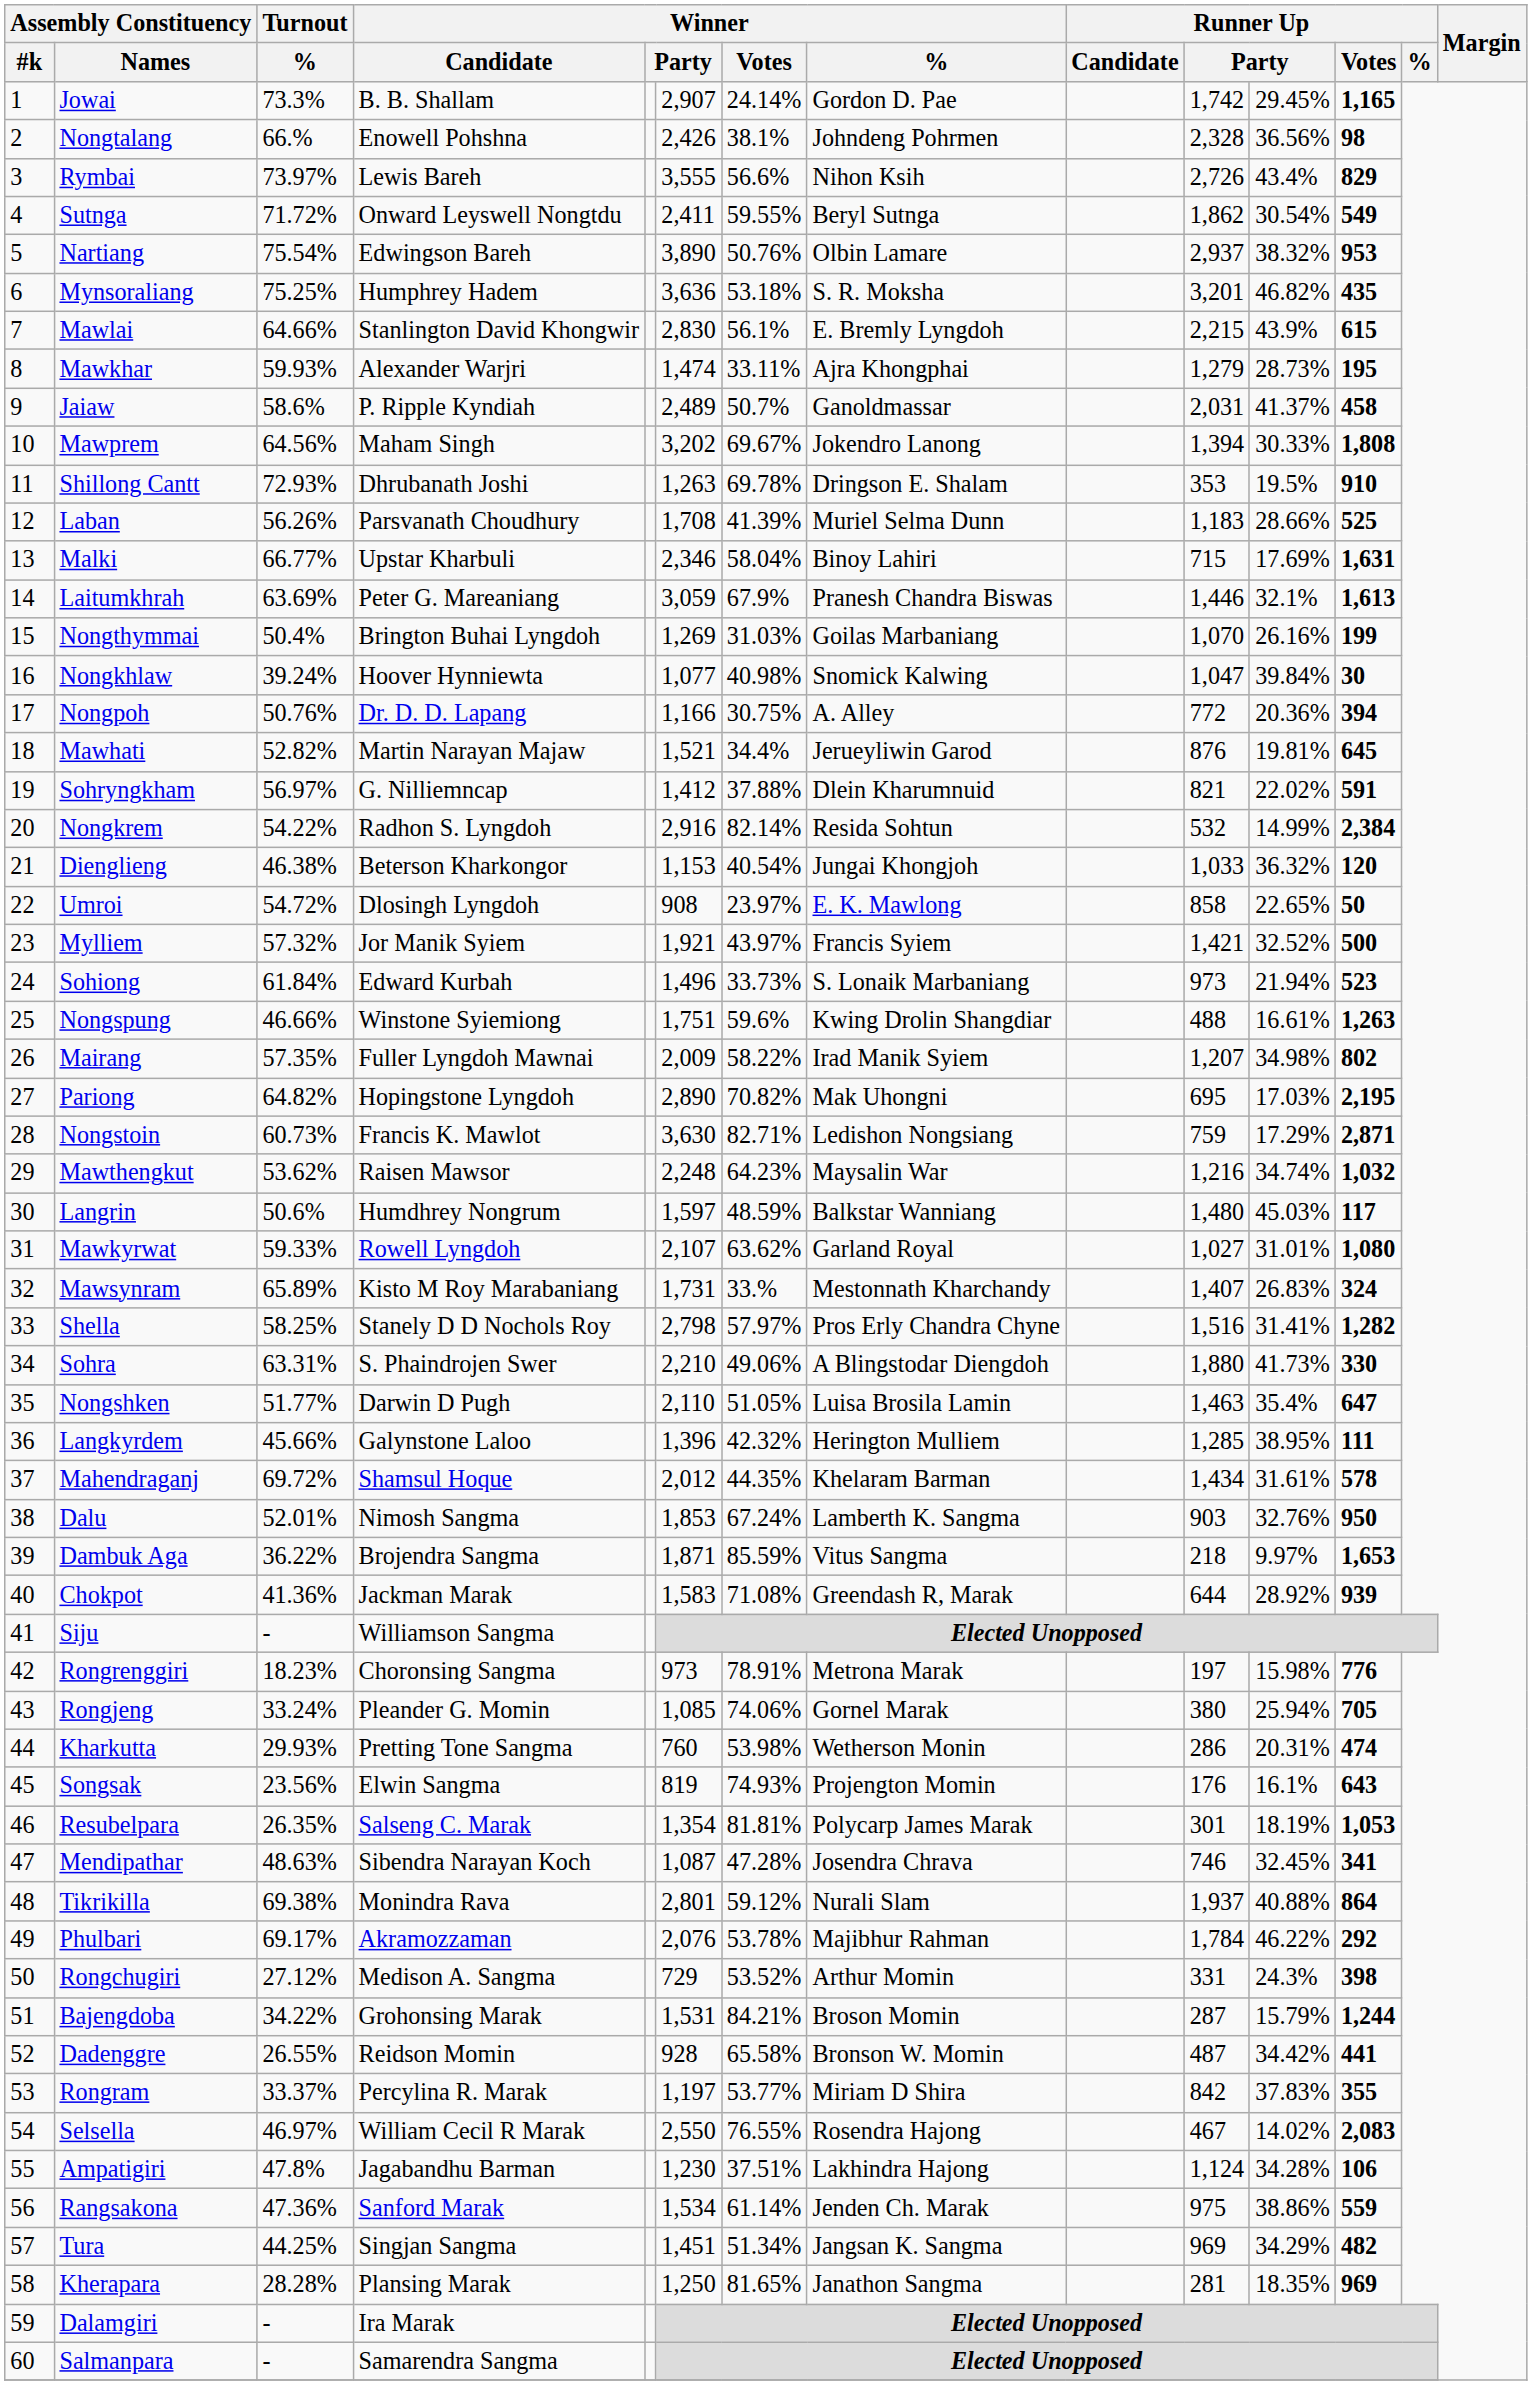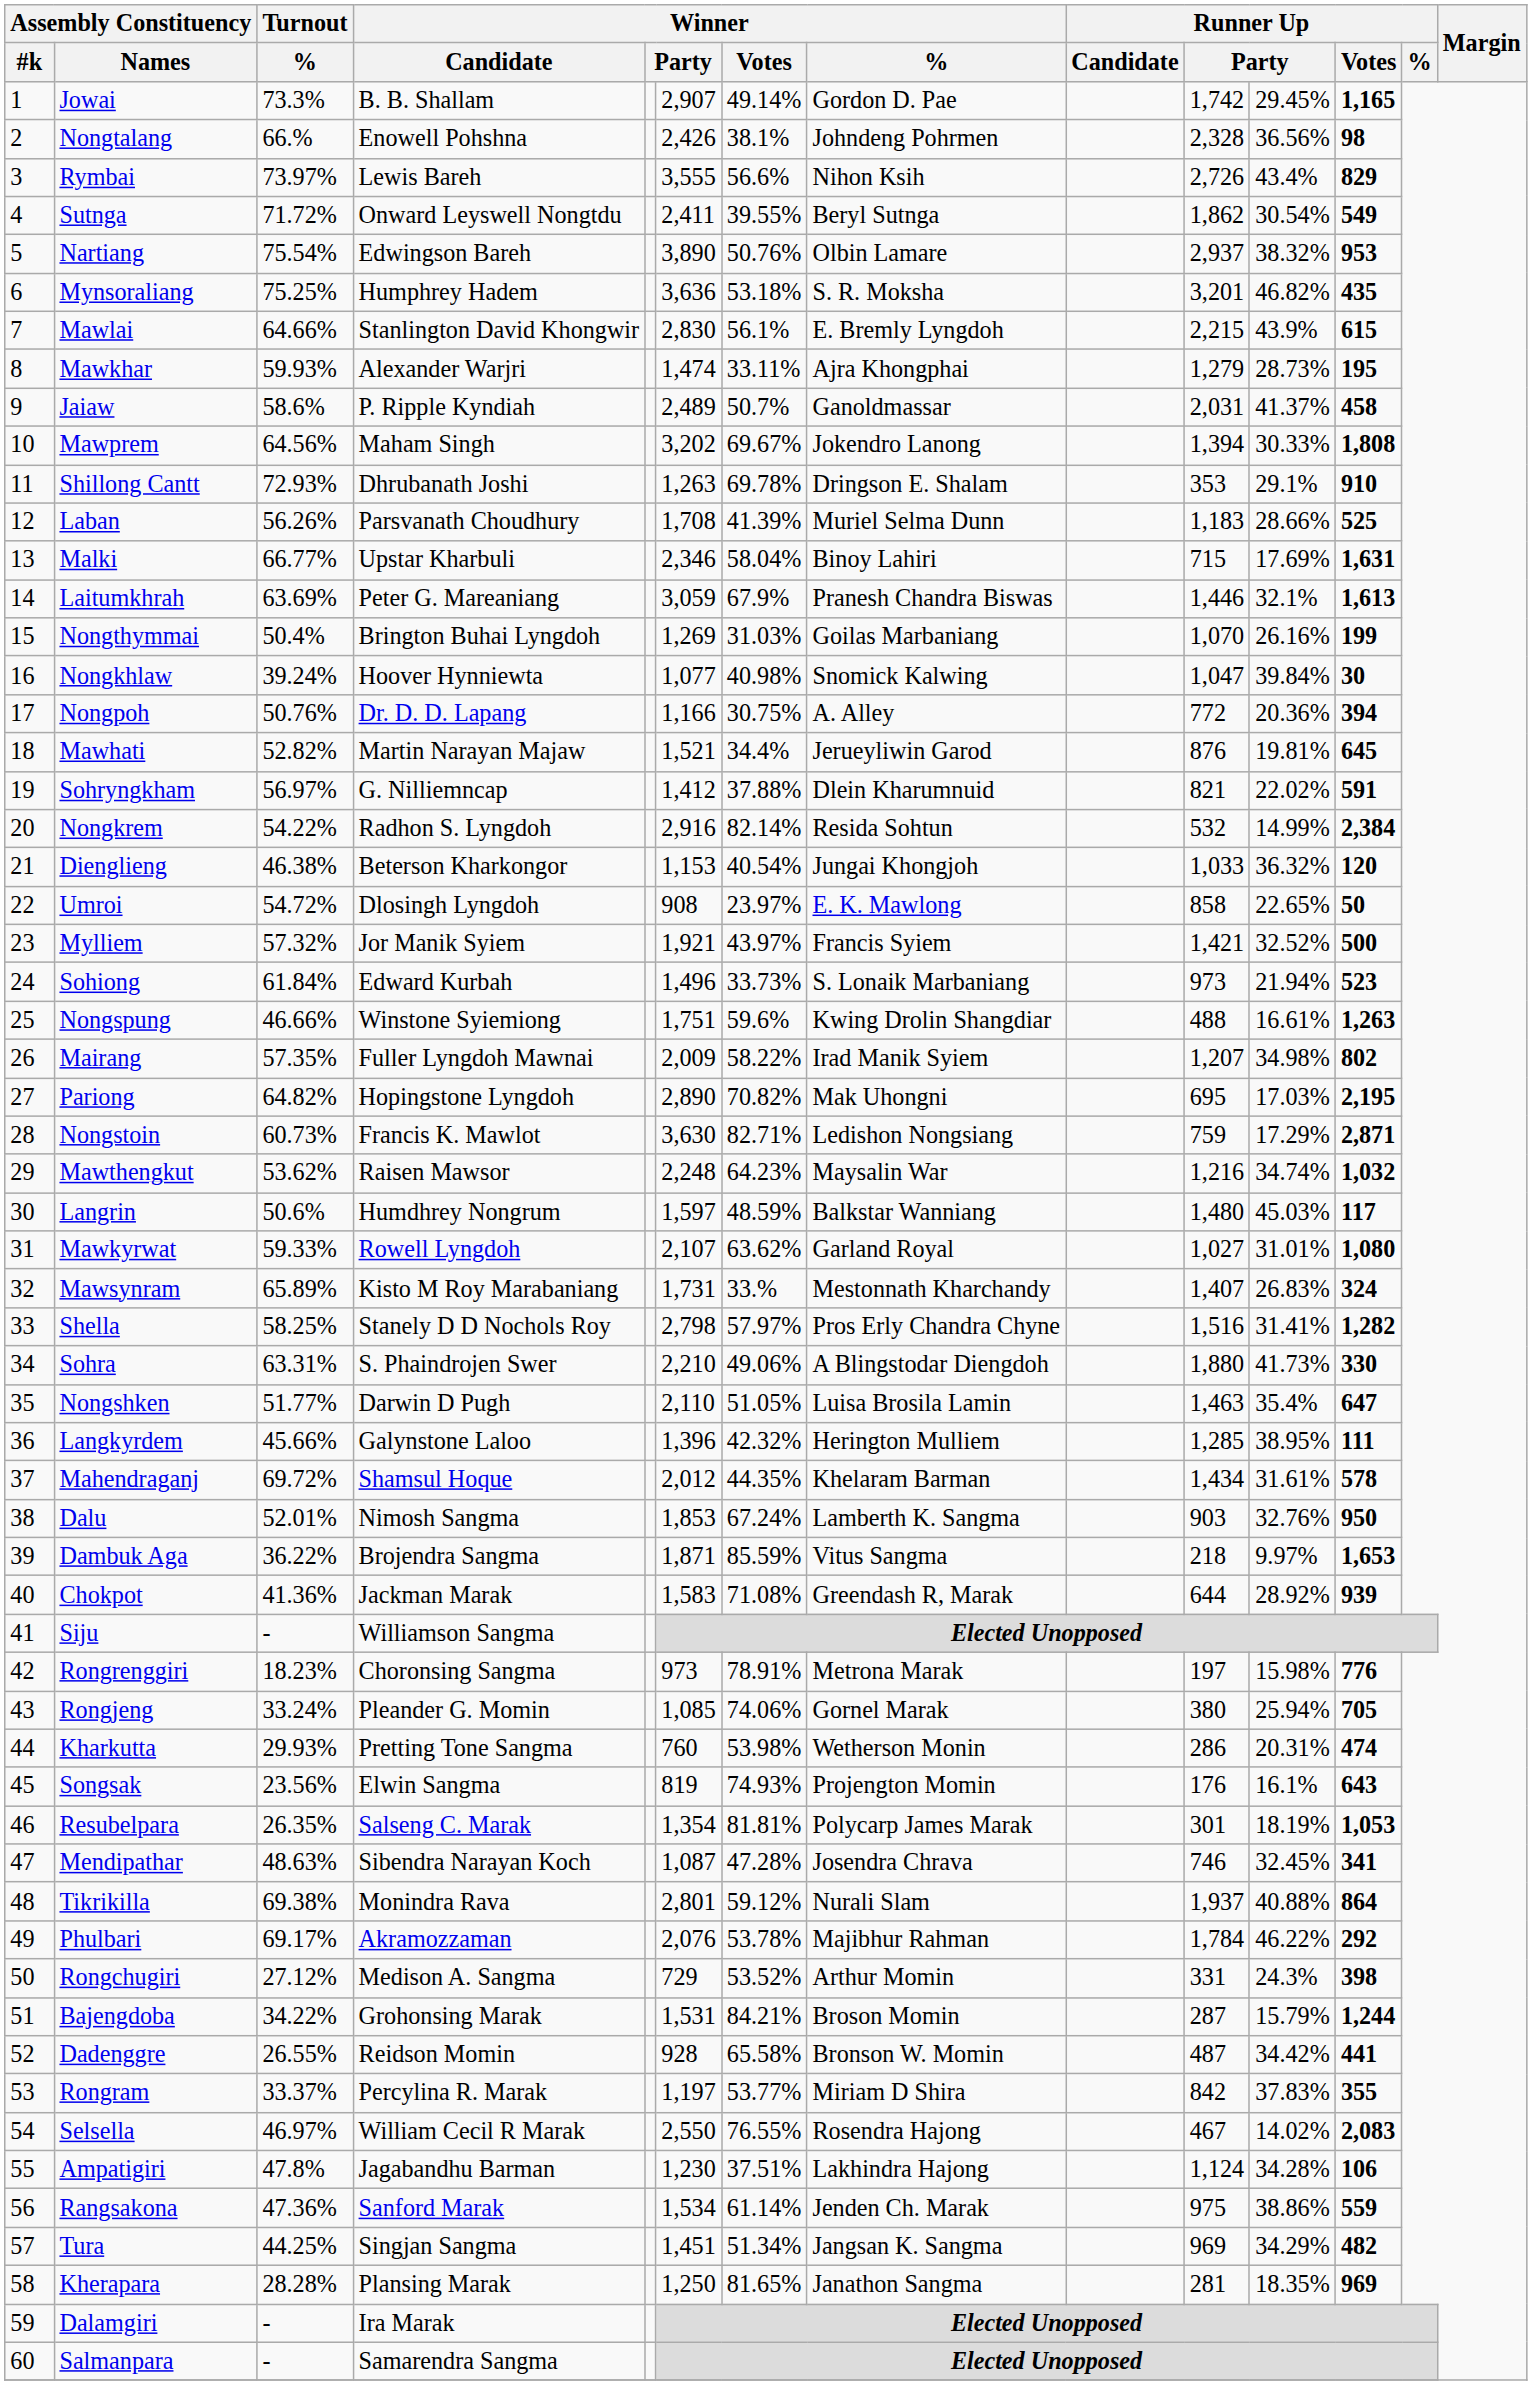Jowai | Winner / Votes: 24.14% -> 49.14%
Sutnga | Winner / Votes: 59.55% -> 39.55%
Shillong Cantt | column 11: 19.5% -> 29.1%
